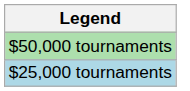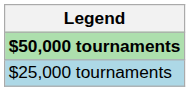row 2 | column 1: normal -> bold
